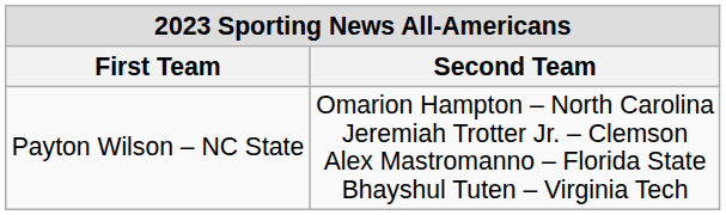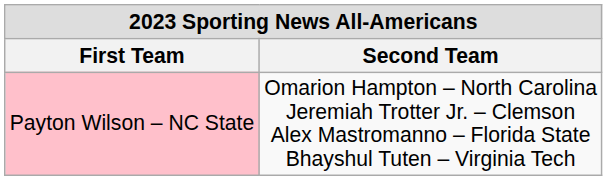Payton Wilson – NC State | First Team: no background -> pink background
